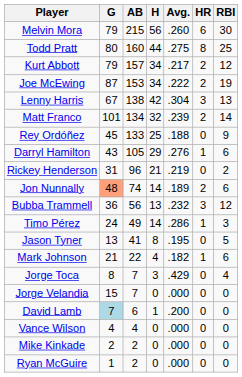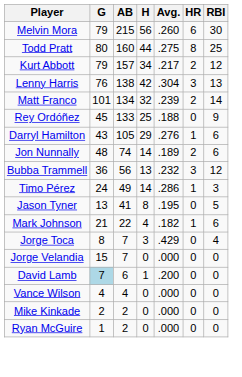- row: Joe McEwing | 87 | 153 | 34 | .222 | 2 | 19
Lenny Harris | G: 67 -> 76
- row: Rickey Henderson | 31 | 96 | 21 | .219 | 0 | 2
Jon Nunnally | G: lightsalmon background -> no background
